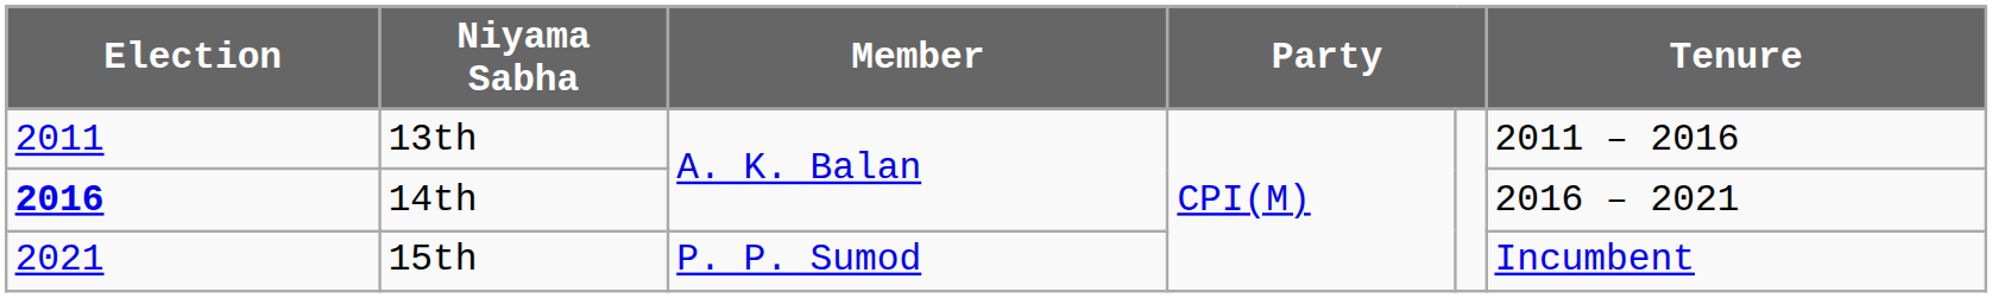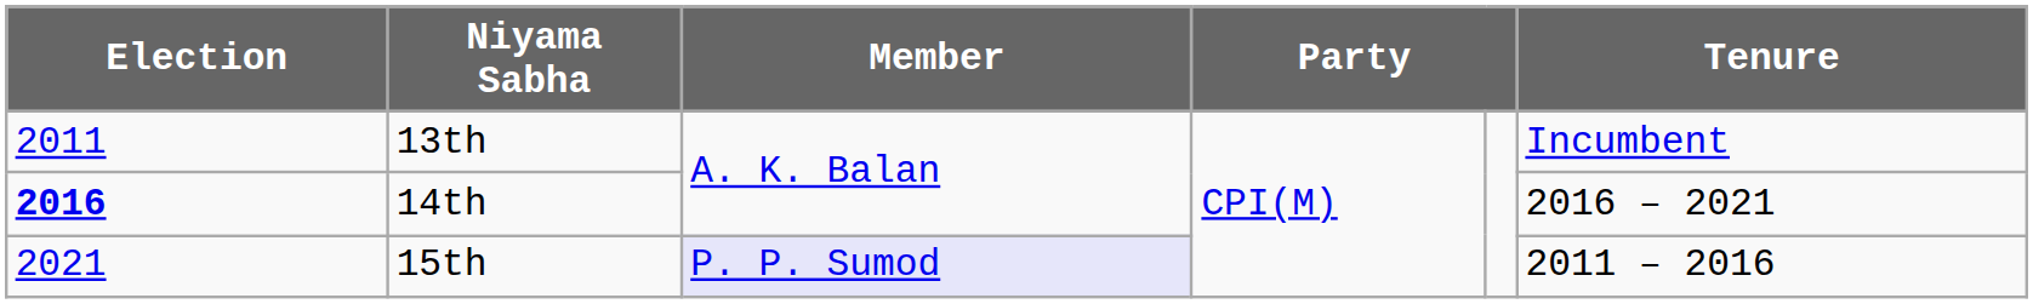13th | Tenure: 2011 – 2016 -> Incumbent
15th | Member: no background -> lavender background
15th | Tenure: Incumbent -> 2011 – 2016
